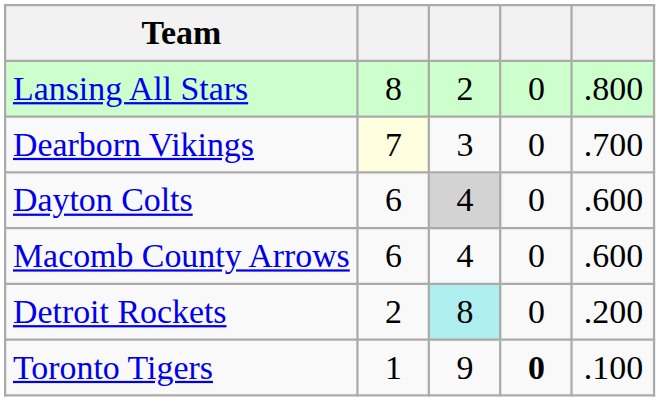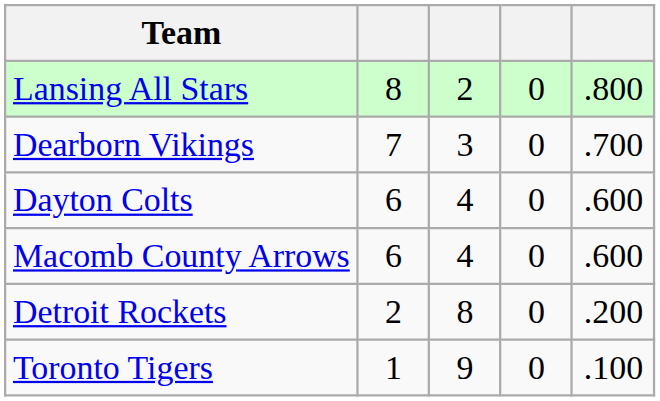Dearborn Vikings | column 2: lightyellow background -> no background
Dayton Colts | column 3: lightgrey background -> no background
Detroit Rockets | column 3: paleturquoise background -> no background
Toronto Tigers | column 4: bold -> normal
